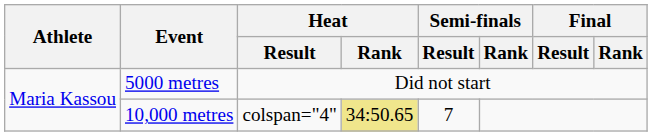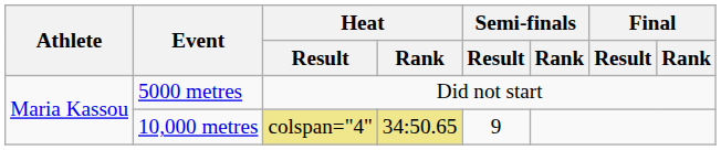10,000 metres | Heat / Result: no background -> khaki background
10,000 metres | Semi-finals / Result: 7 -> 9
